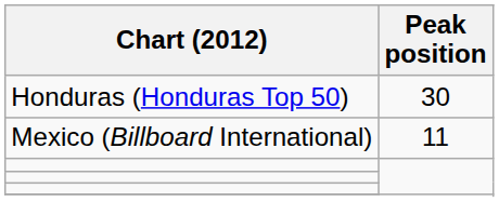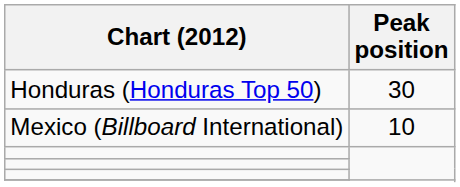row 3 | Peak position: 11 -> 10
